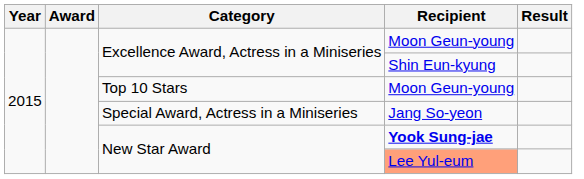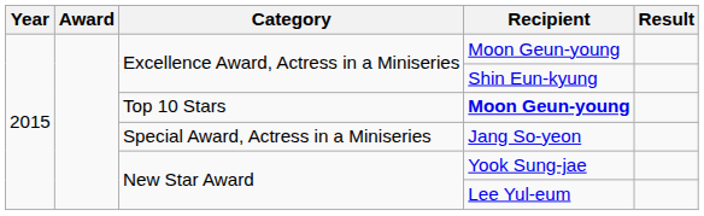Top 10 Stars / Moon Geun-young | Recipient: normal -> bold
Yook Sung-jae | Recipient: bold -> normal
Lee Yul-eum | Recipient: lightsalmon background -> no background
